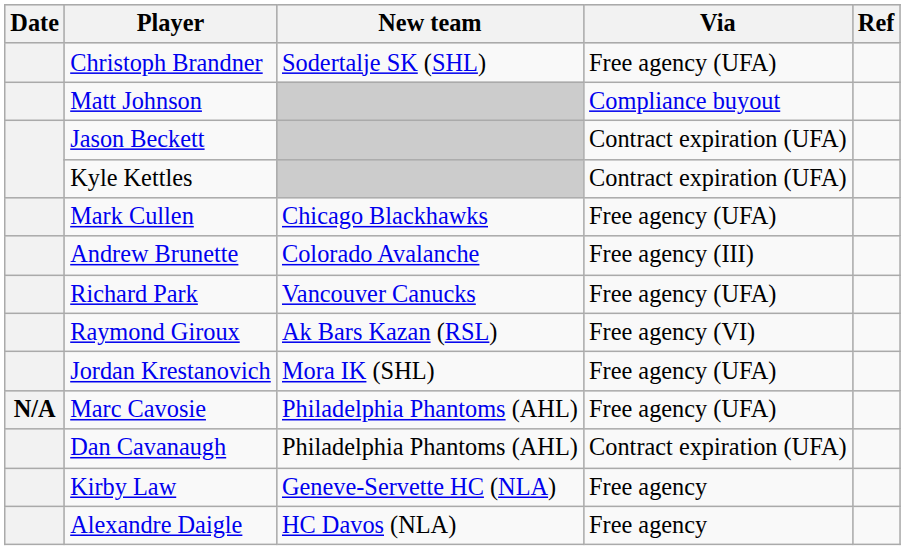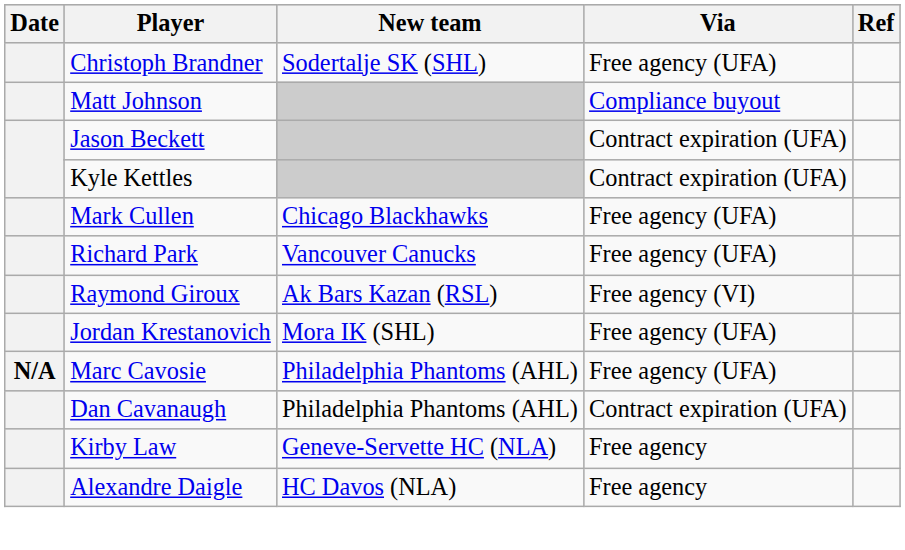- row: Andrew Brunette | Colorado Avalanche | Free agency (III)
